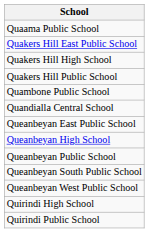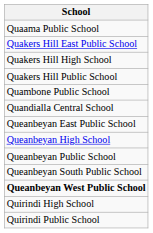row 12 | column 1: normal -> bold
